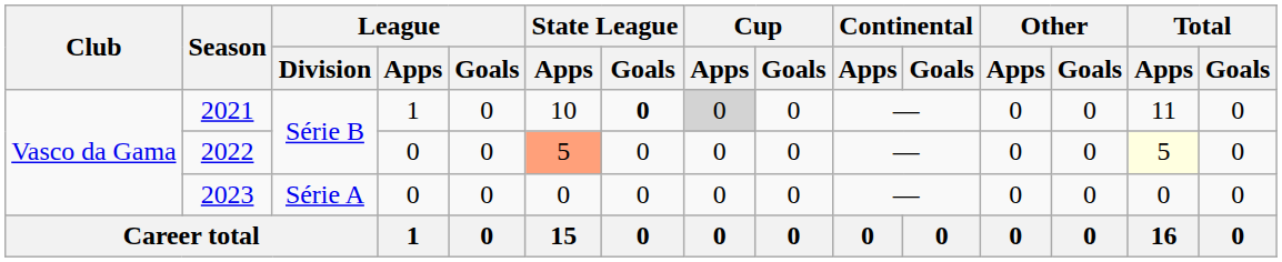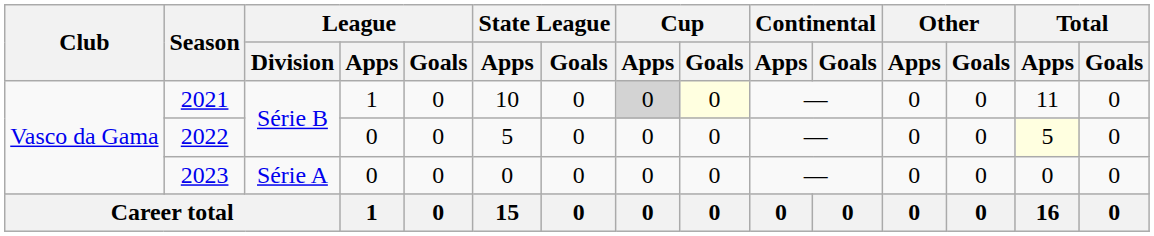2021 | State League / Goals: bold -> normal
2021 | Cup / Goals: no background -> lightyellow background
2022 | State League / Apps: lightsalmon background -> no background
